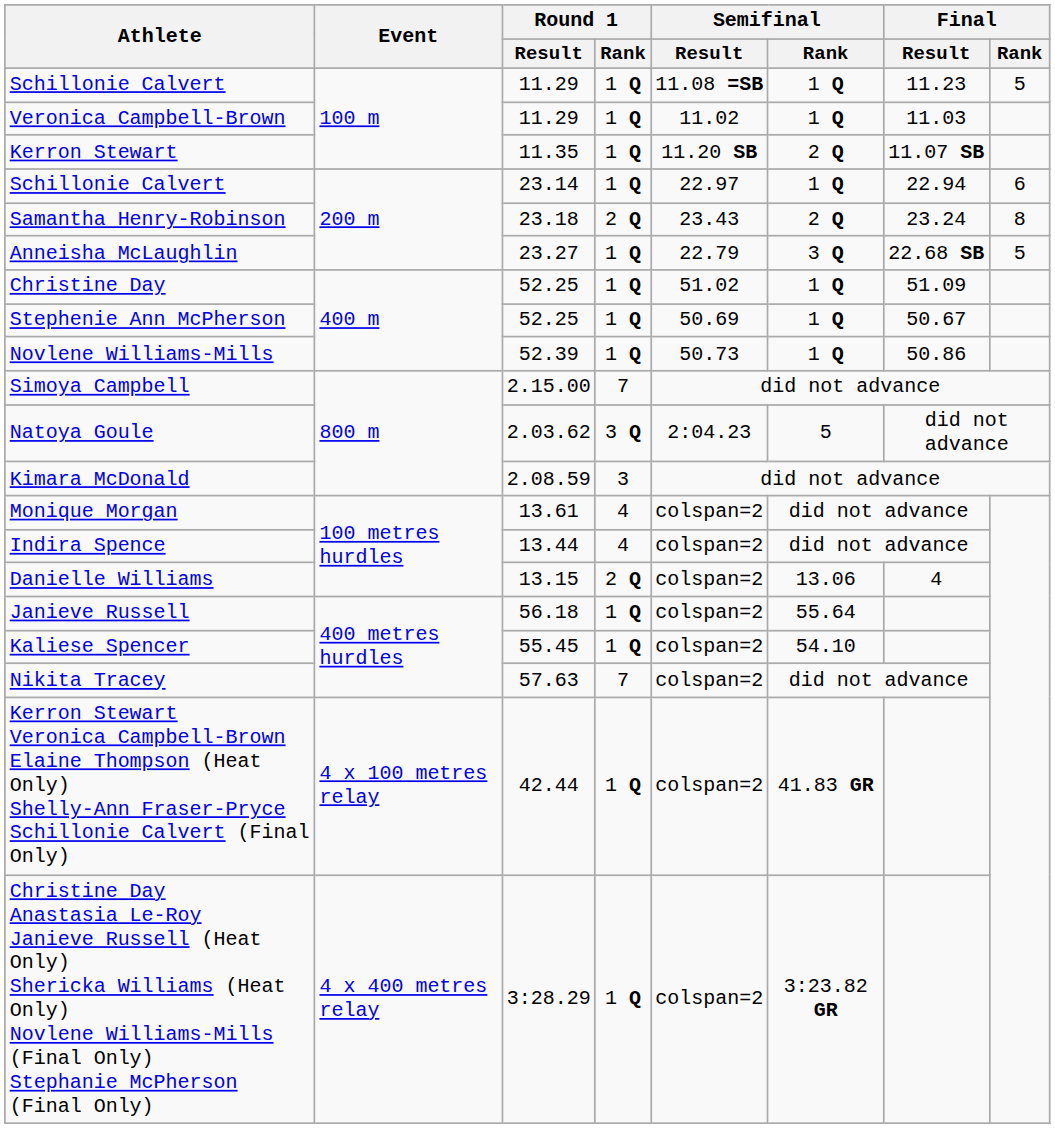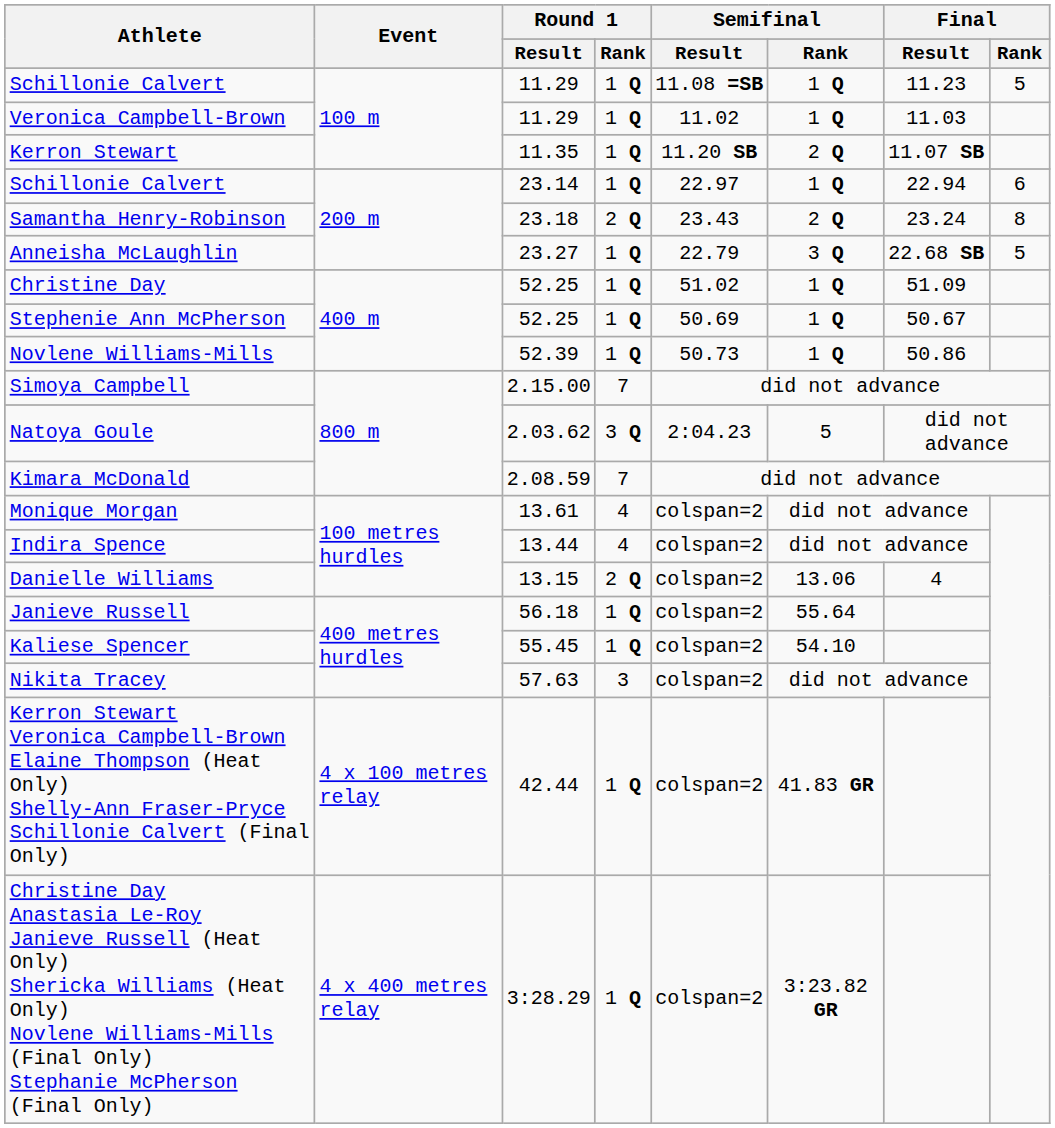Kimara McDonald | Round 1 / Rank: 3 -> 7
Nikita Tracey | Round 1 / Rank: 7 -> 3
